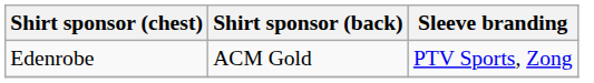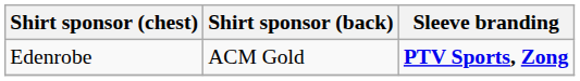Edenrobe | Sleeve branding: normal -> bold
